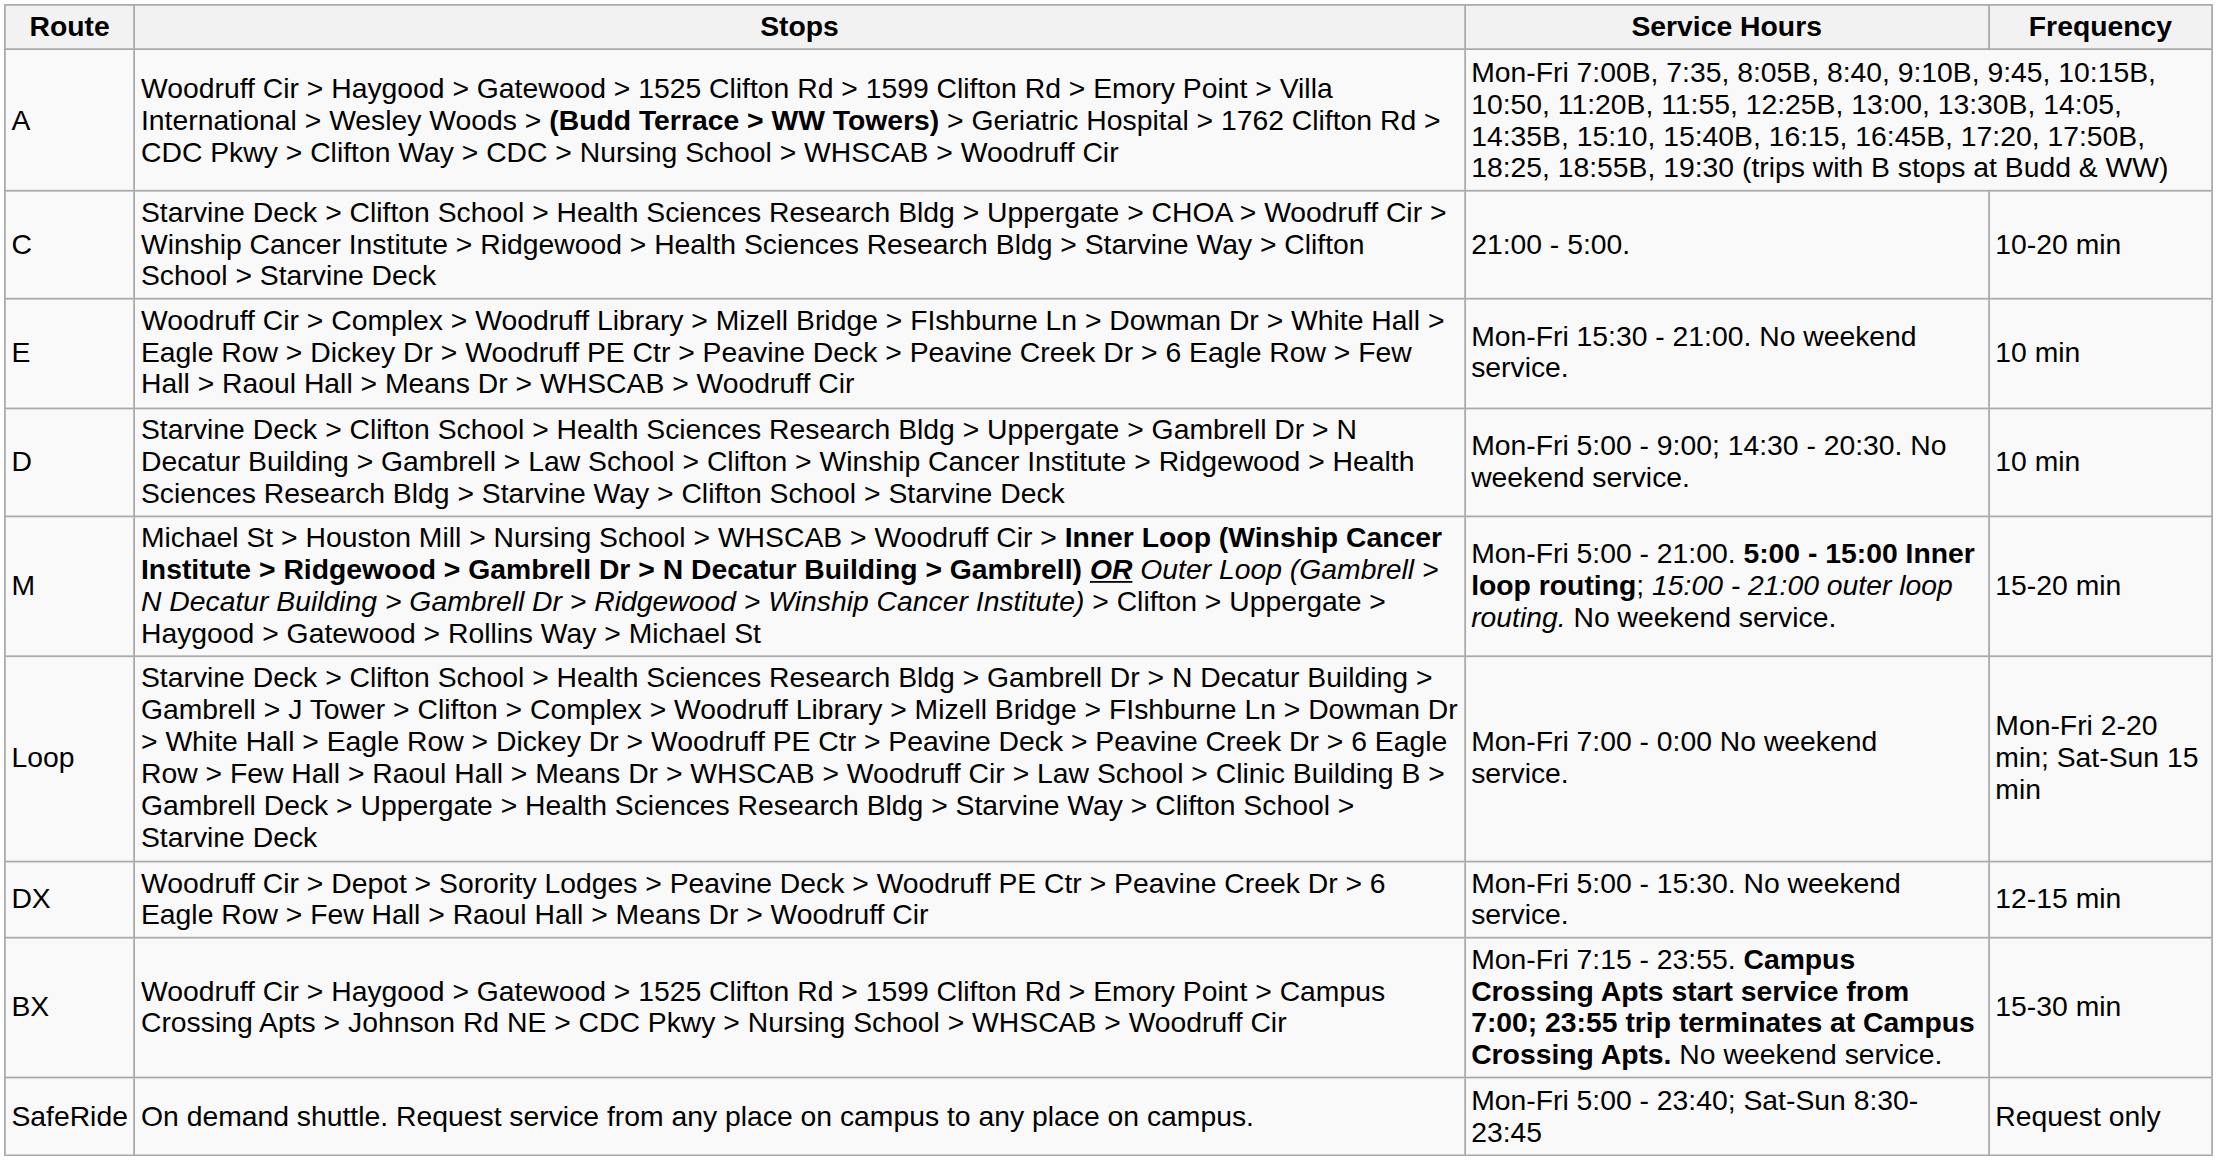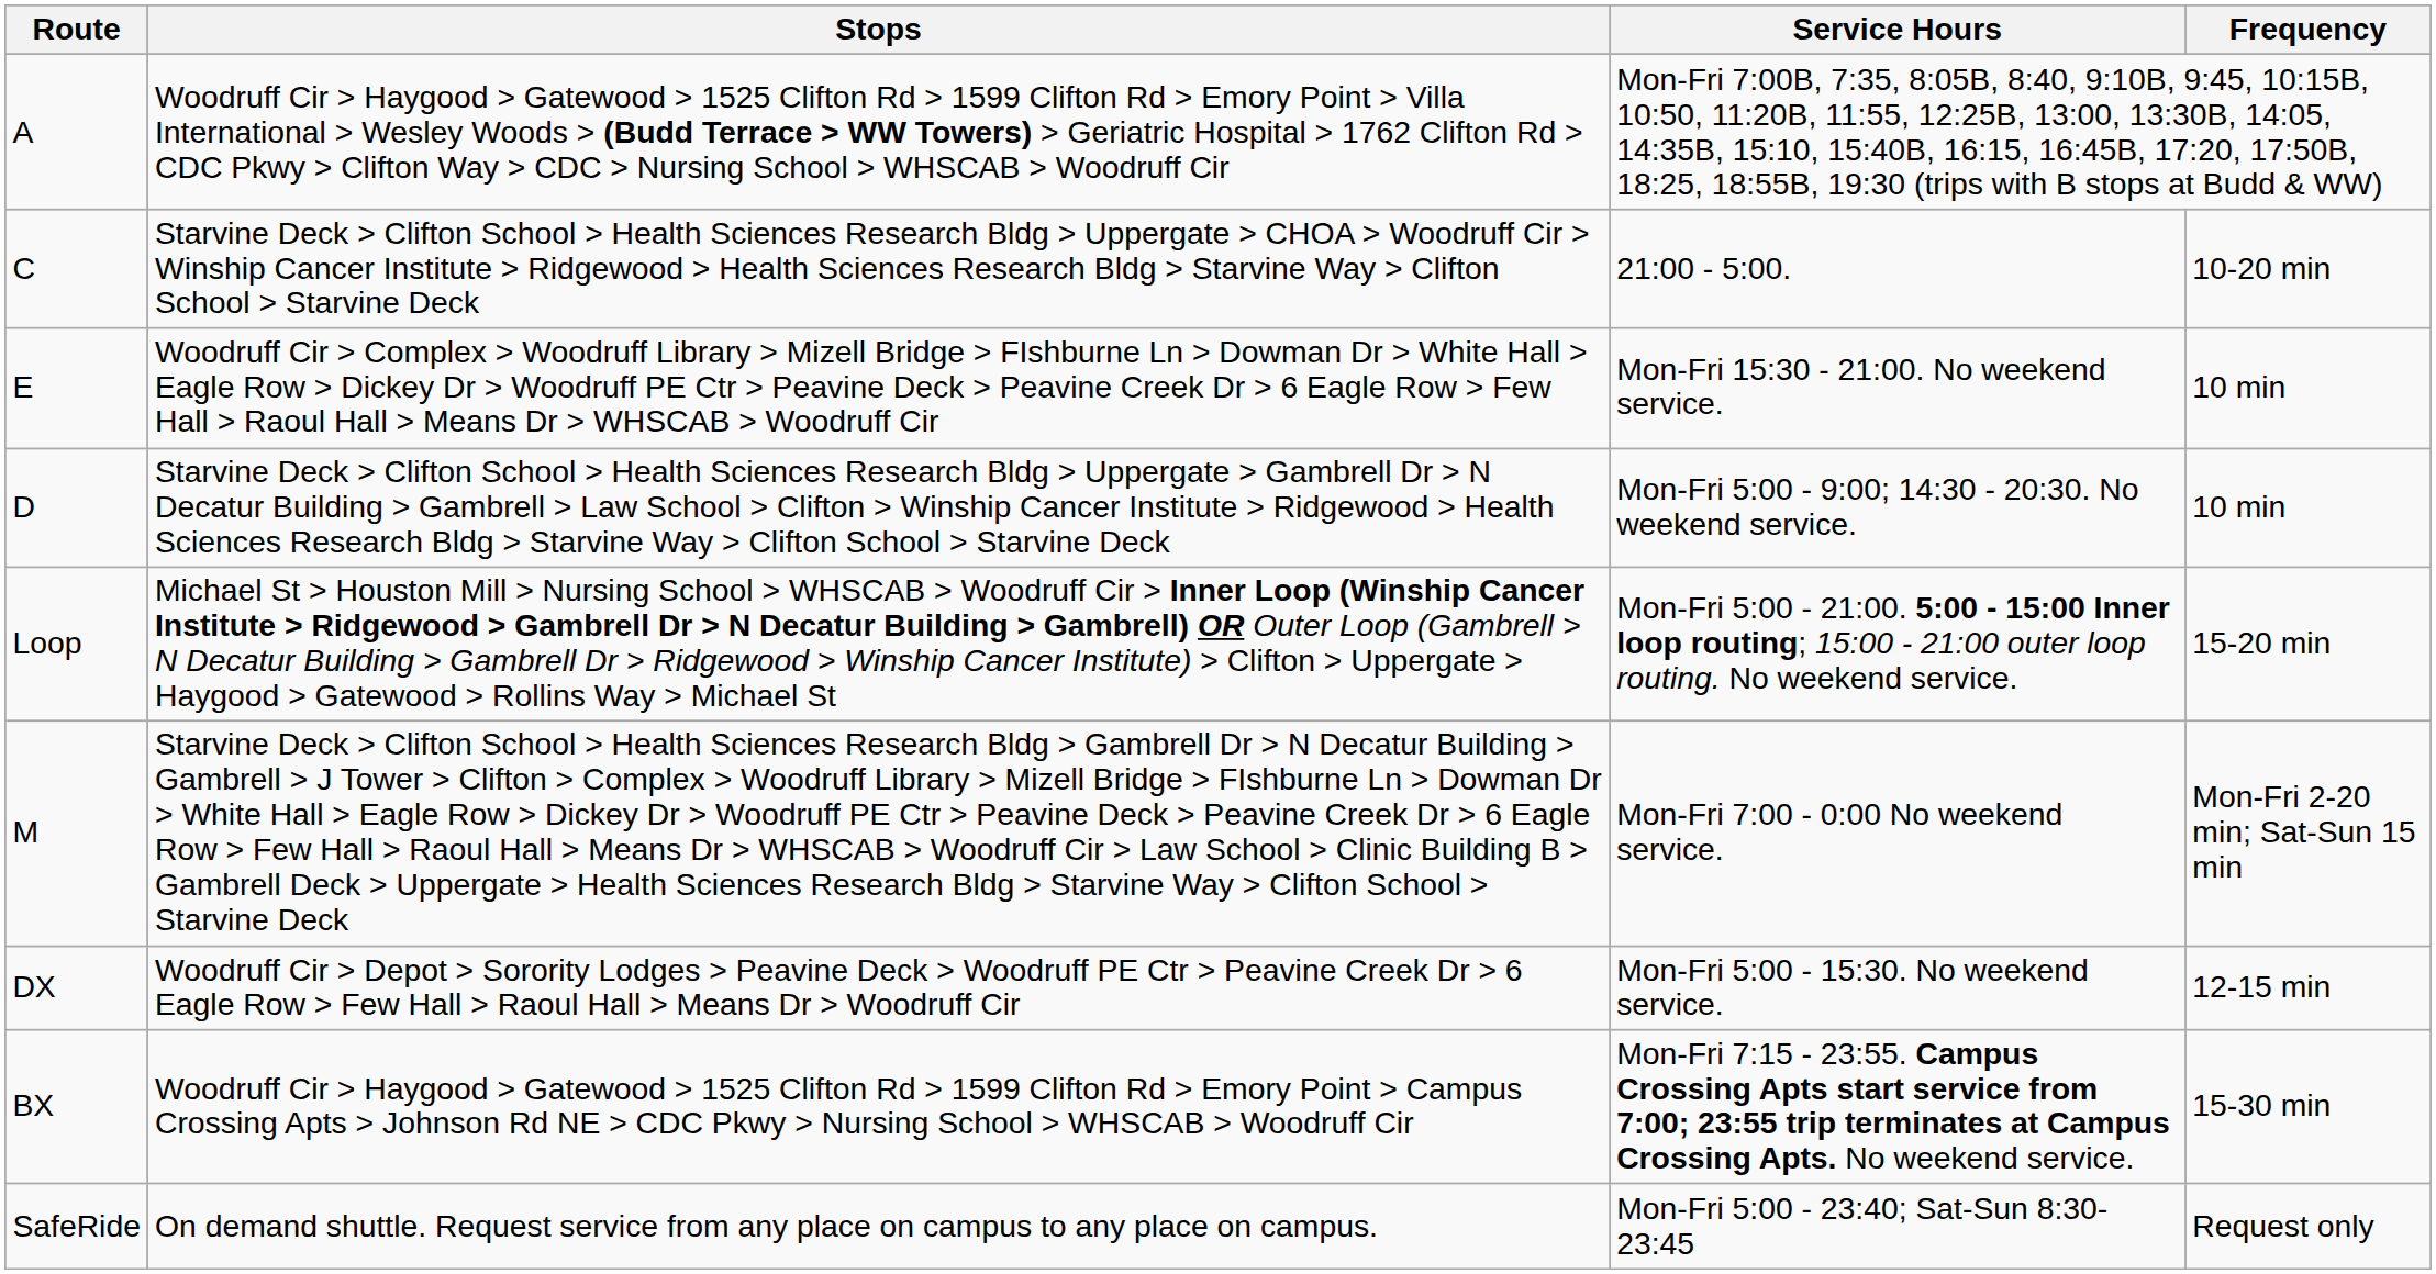row 6 | Route: M -> Loop
row 7 | Route: Loop -> M
